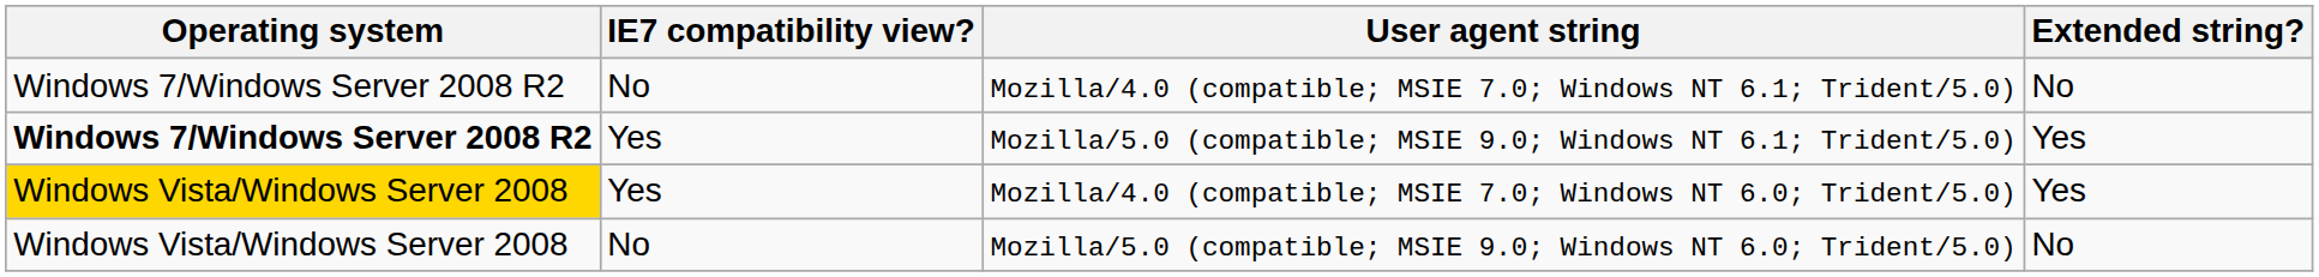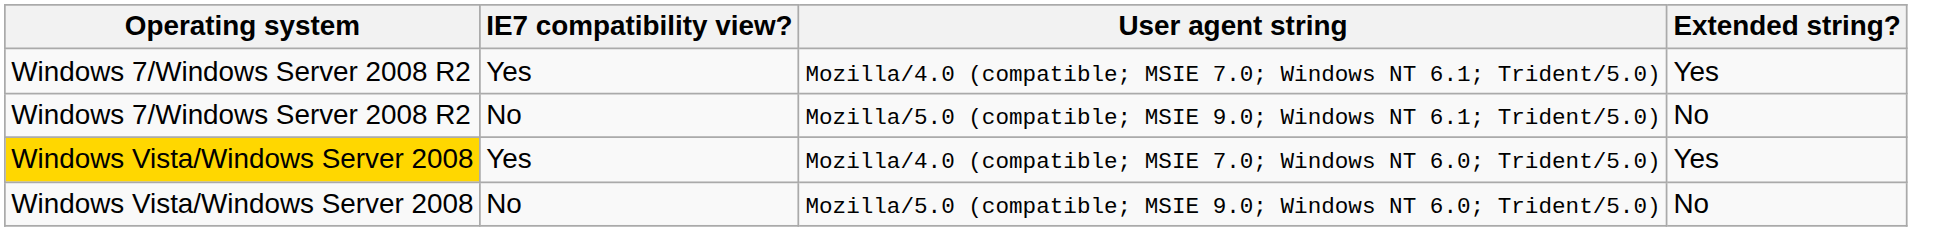row 2 | IE7 compatibility view?: No -> Yes
row 2 | Extended string?: No -> Yes
row 3 | Operating system: bold -> normal
row 3 | IE7 compatibility view?: Yes -> No
row 3 | Extended string?: Yes -> No
